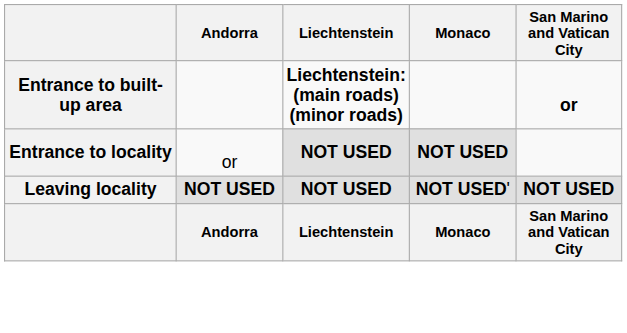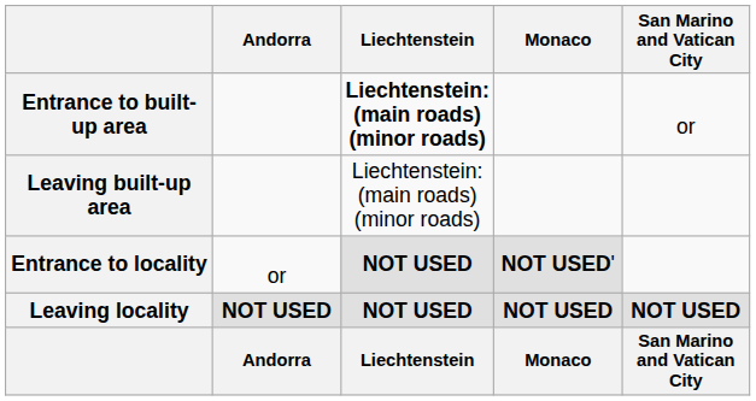Entrance to built-up area | San Marino and Vatican City: bold -> normal
+ row: Leaving built-up area | Liechtenstein: (main roads) (minor roads)
Entrance to locality | Monaco: NOT USED -> NOT USED'
Leaving locality | Monaco: NOT USED' -> NOT USED
